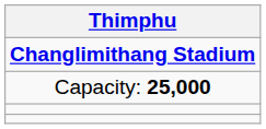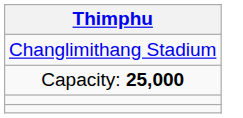row 2 | column 1: bold -> normal
